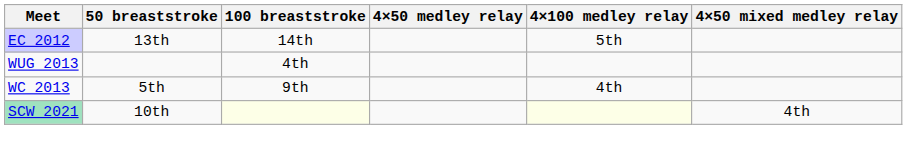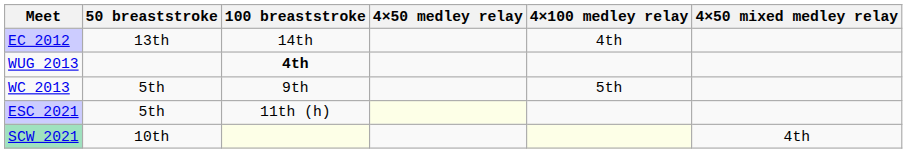EC 2012 | 4×100 medley relay: 5th -> 4th
WUG 2013 | 100 breaststroke: normal -> bold
WC 2013 | 4×100 medley relay: 4th -> 5th
+ row: ESC 2021 | 5th | 11th (h)
